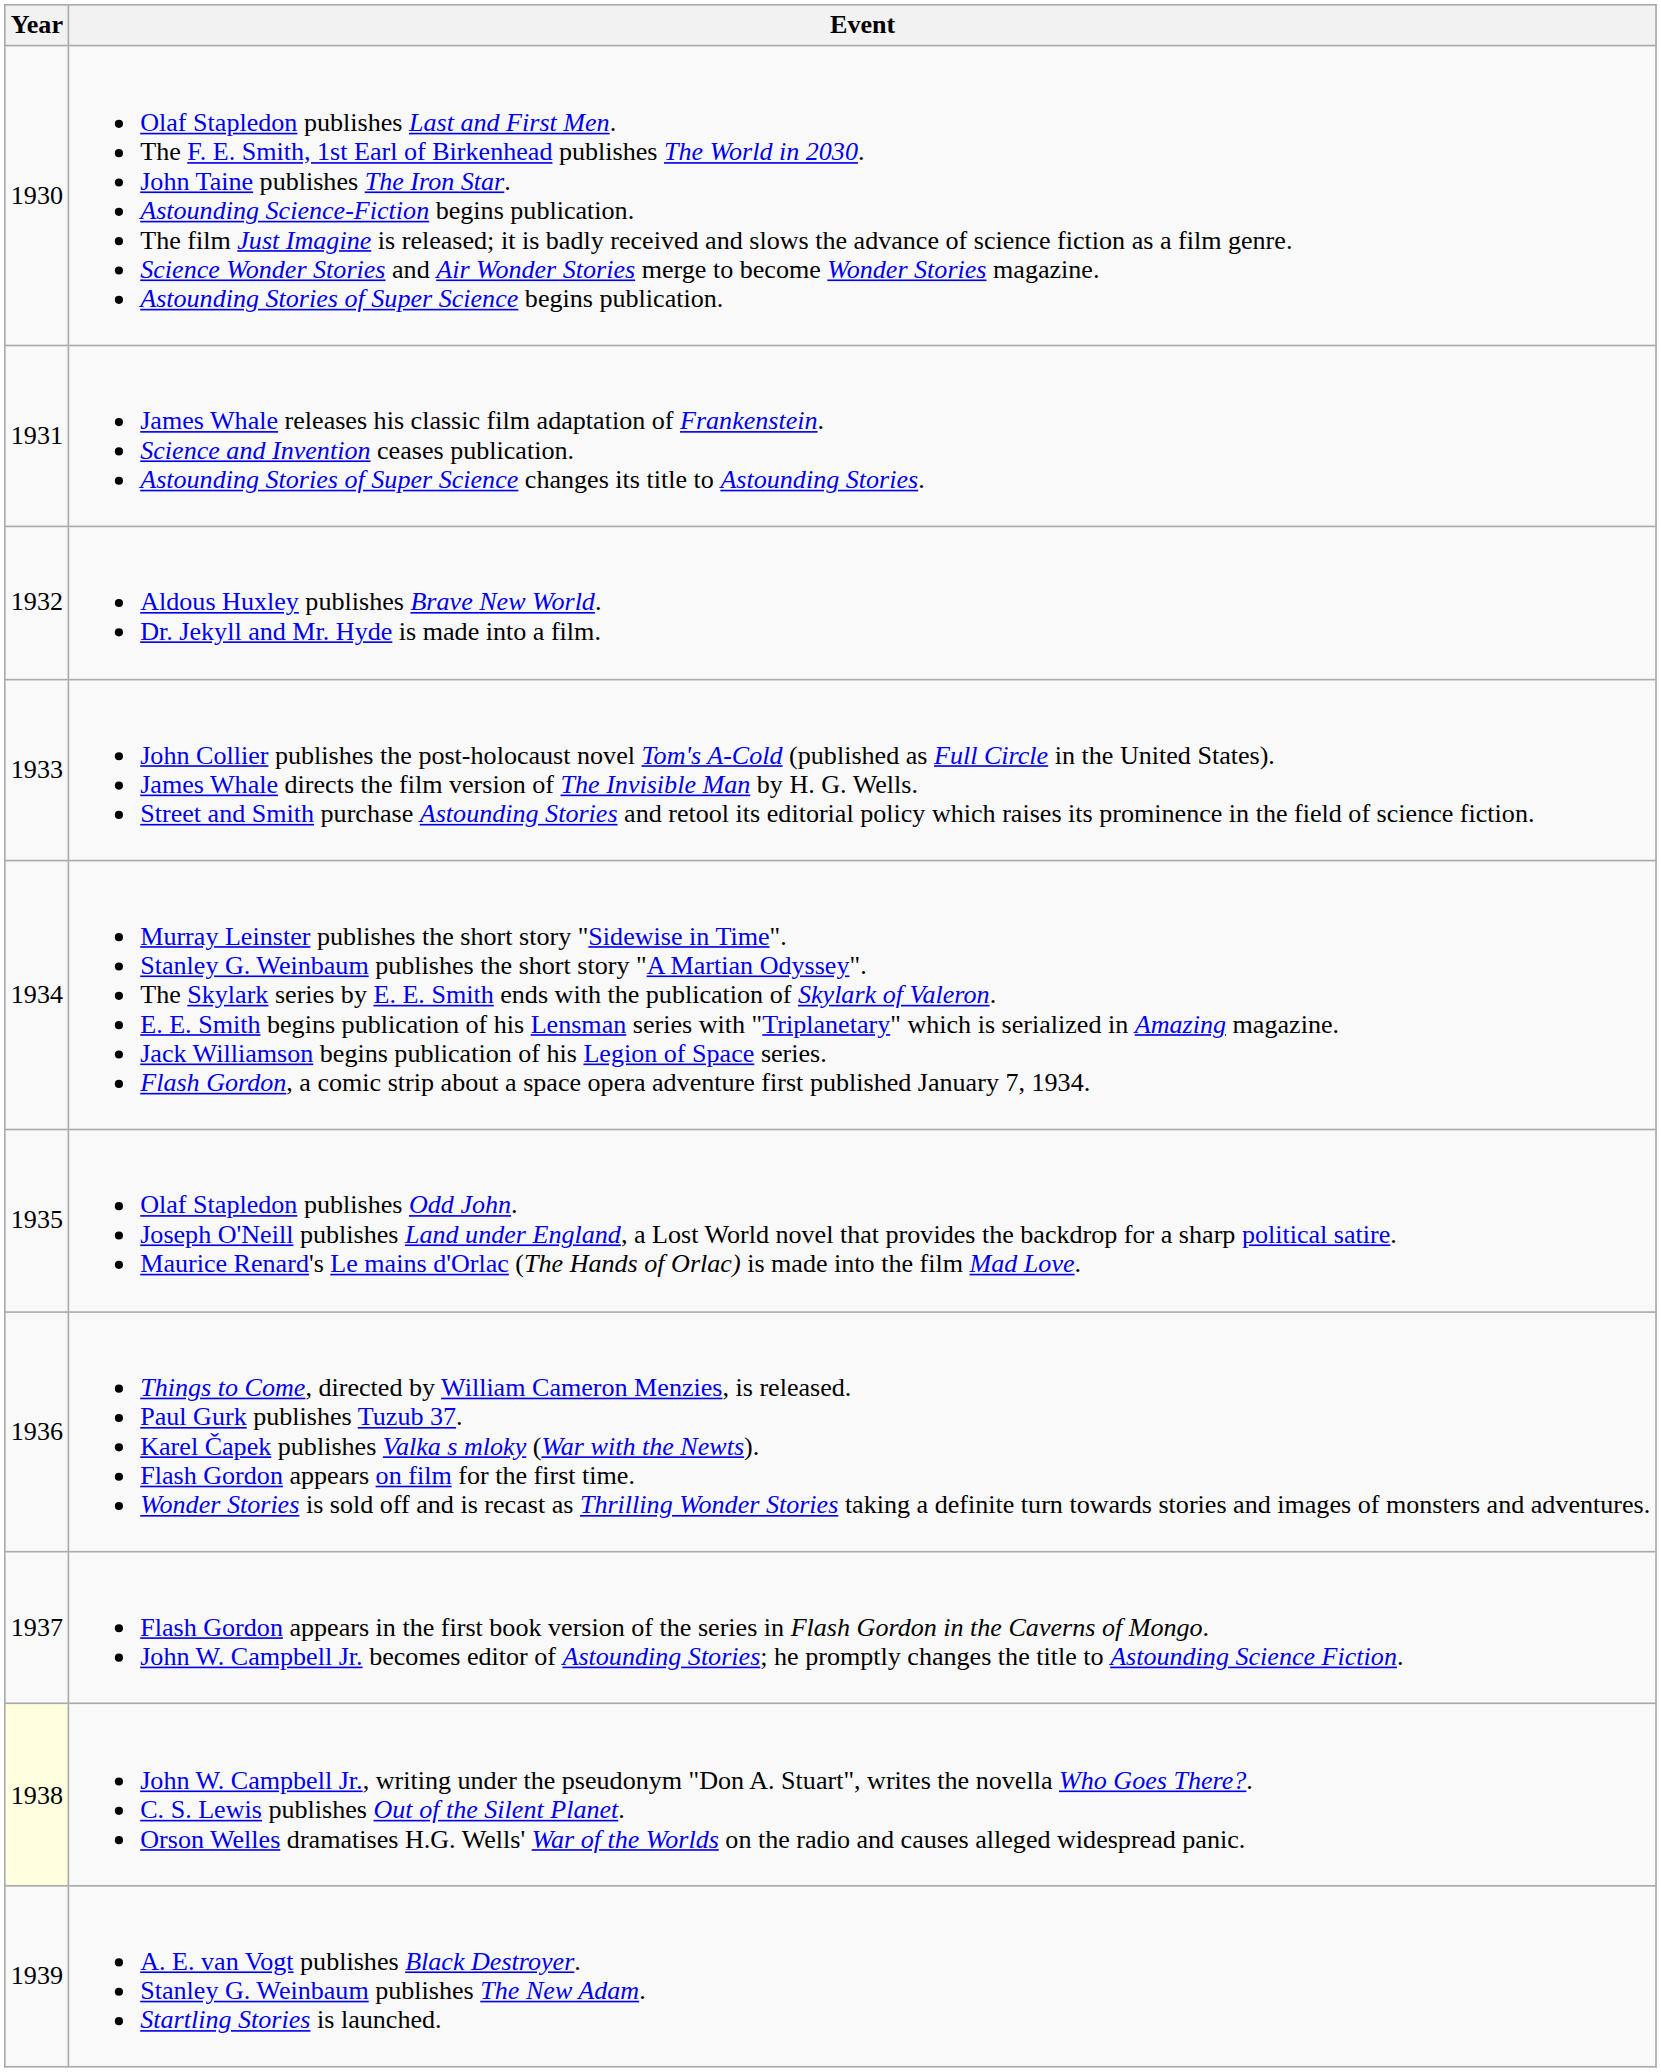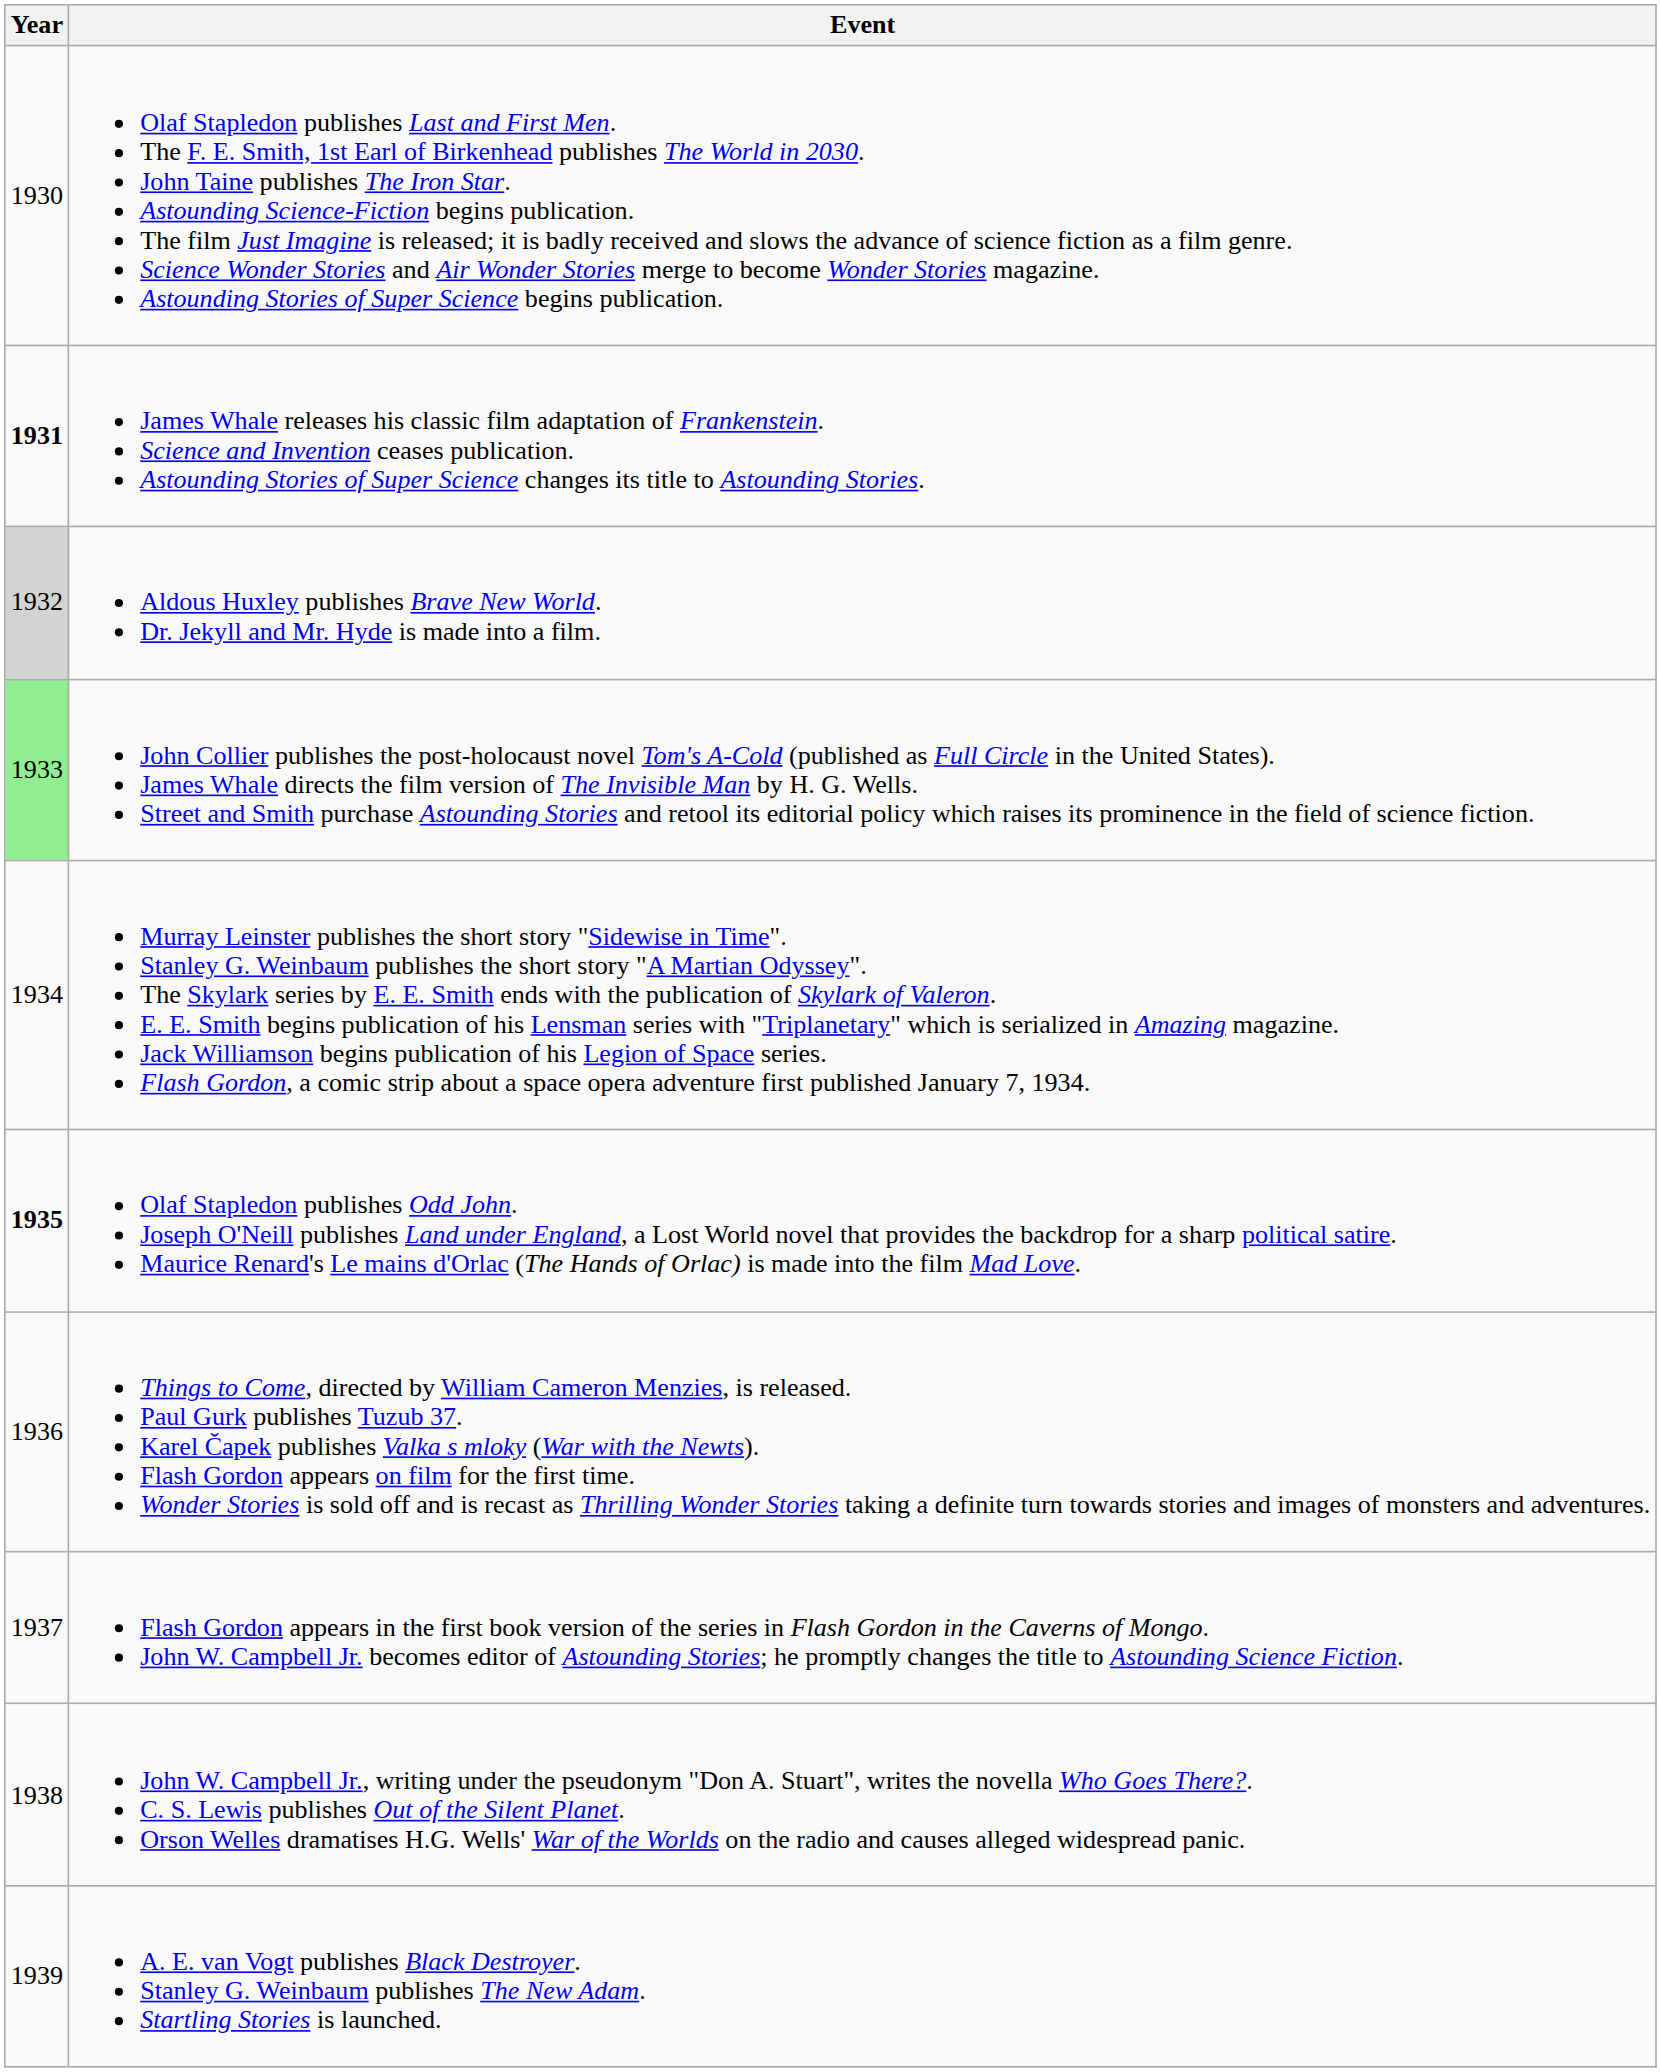row 3 | Year: normal -> bold
row 4 | Year: no background -> lightgrey background
row 5 | Year: no background -> lightgreen background
row 7 | Year: normal -> bold
row 10 | Year: lightyellow background -> no background
